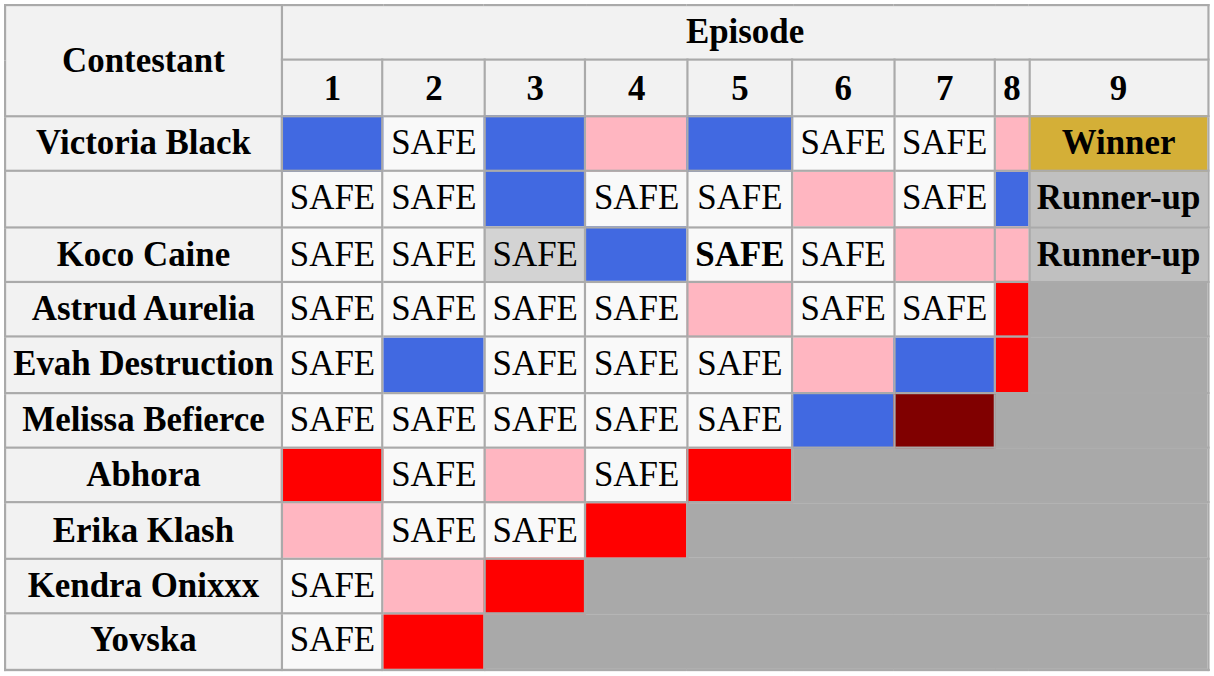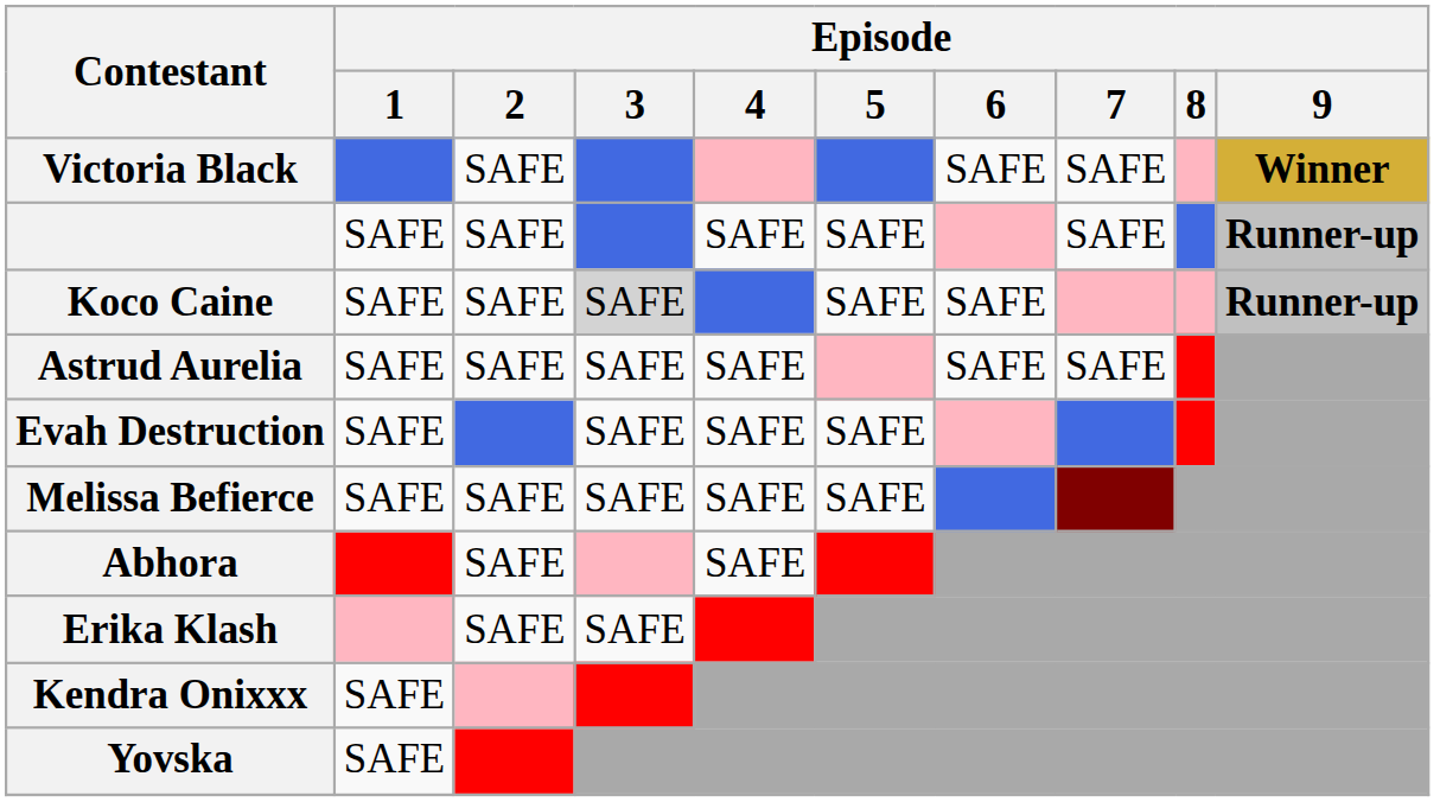Koco Caine | Episode / 5: bold -> normal
